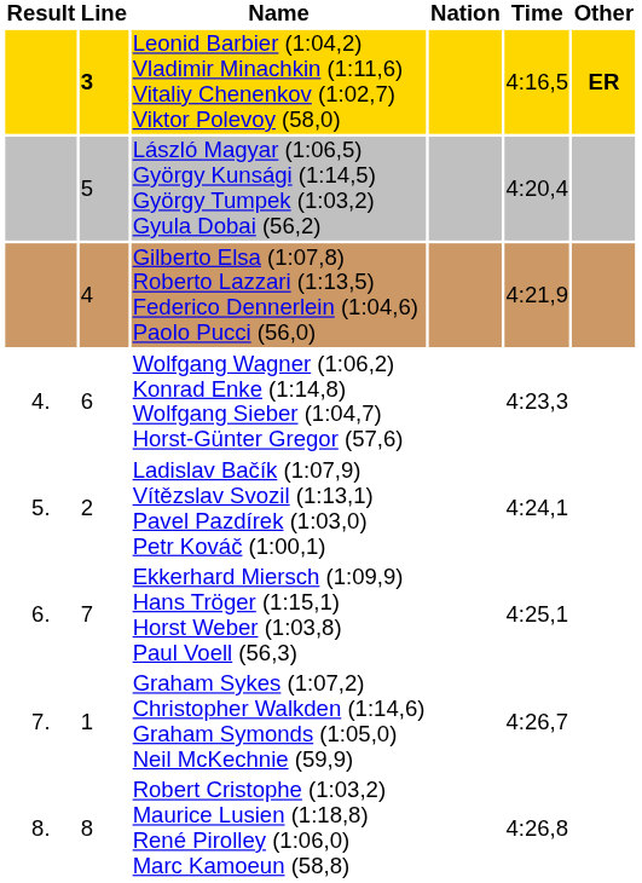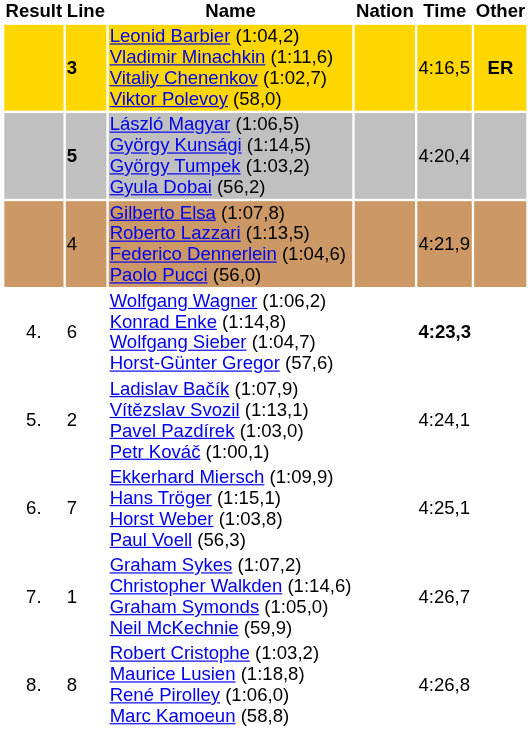row 3 | Line: normal -> bold
row 5 | Time: normal -> bold
